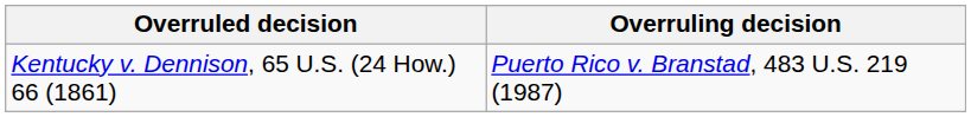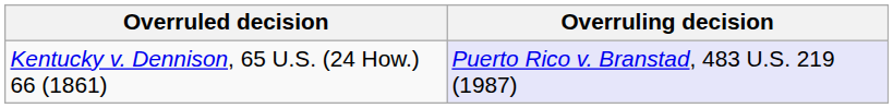Kentucky v. Dennison, 65 U.S. (24 How.) 66 (1861) | Overruling decision: no background -> lavender background
